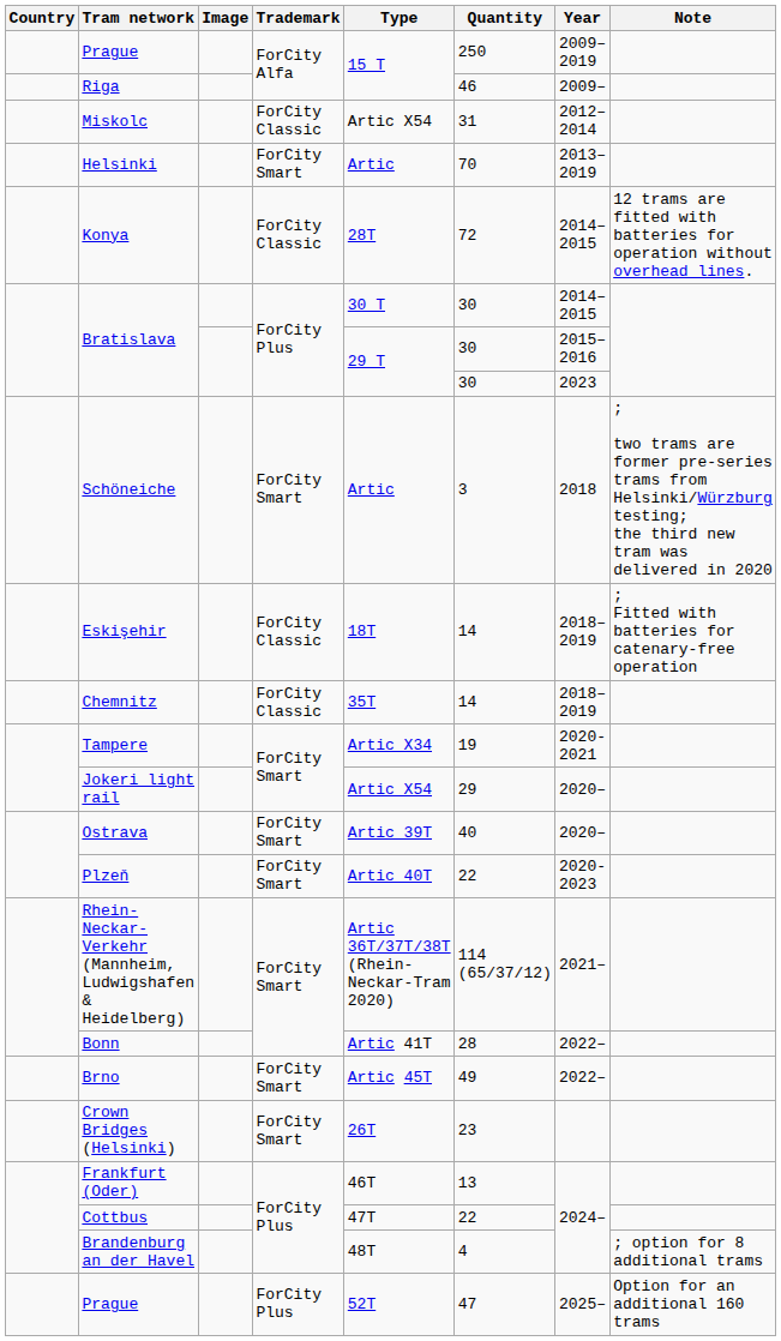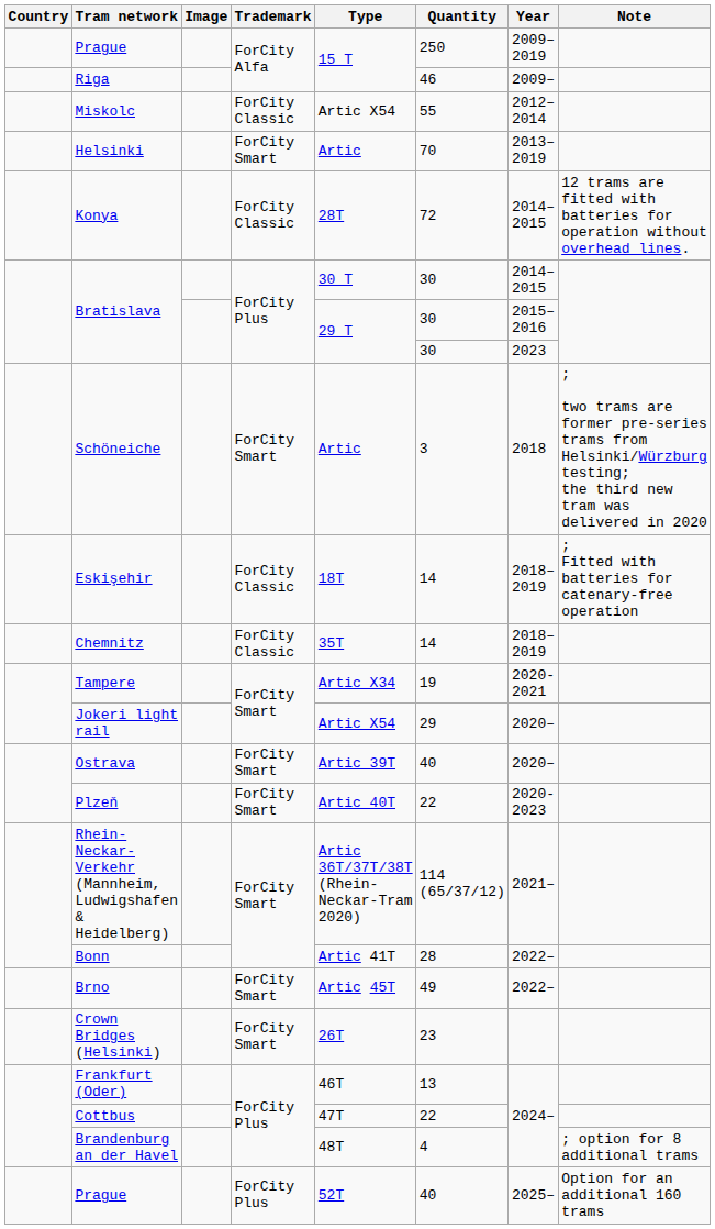Miskolc | Quantity: 31 -> 55
Prague / ForCity Plus | Quantity: 47 -> 40
